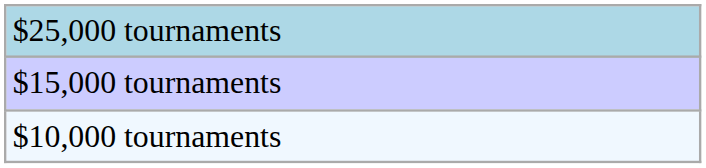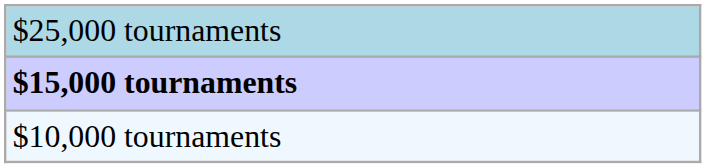row 2 | column 1: normal -> bold
